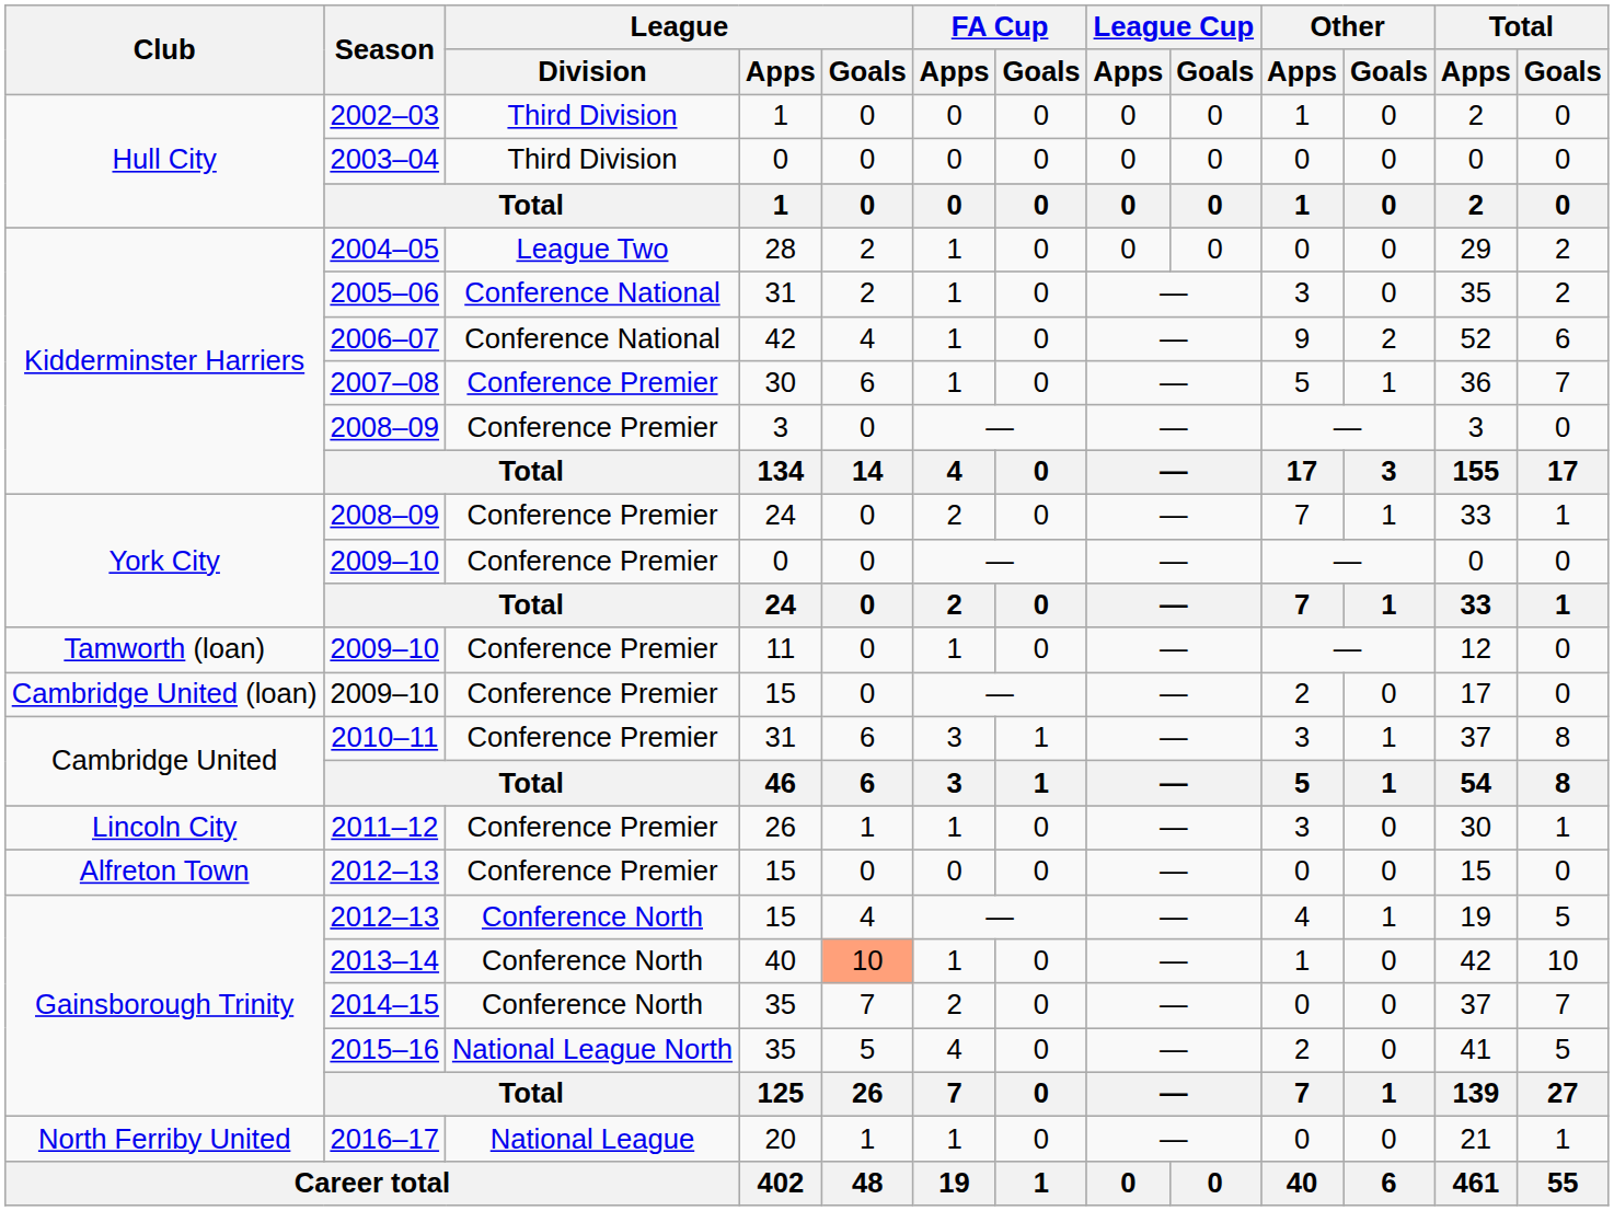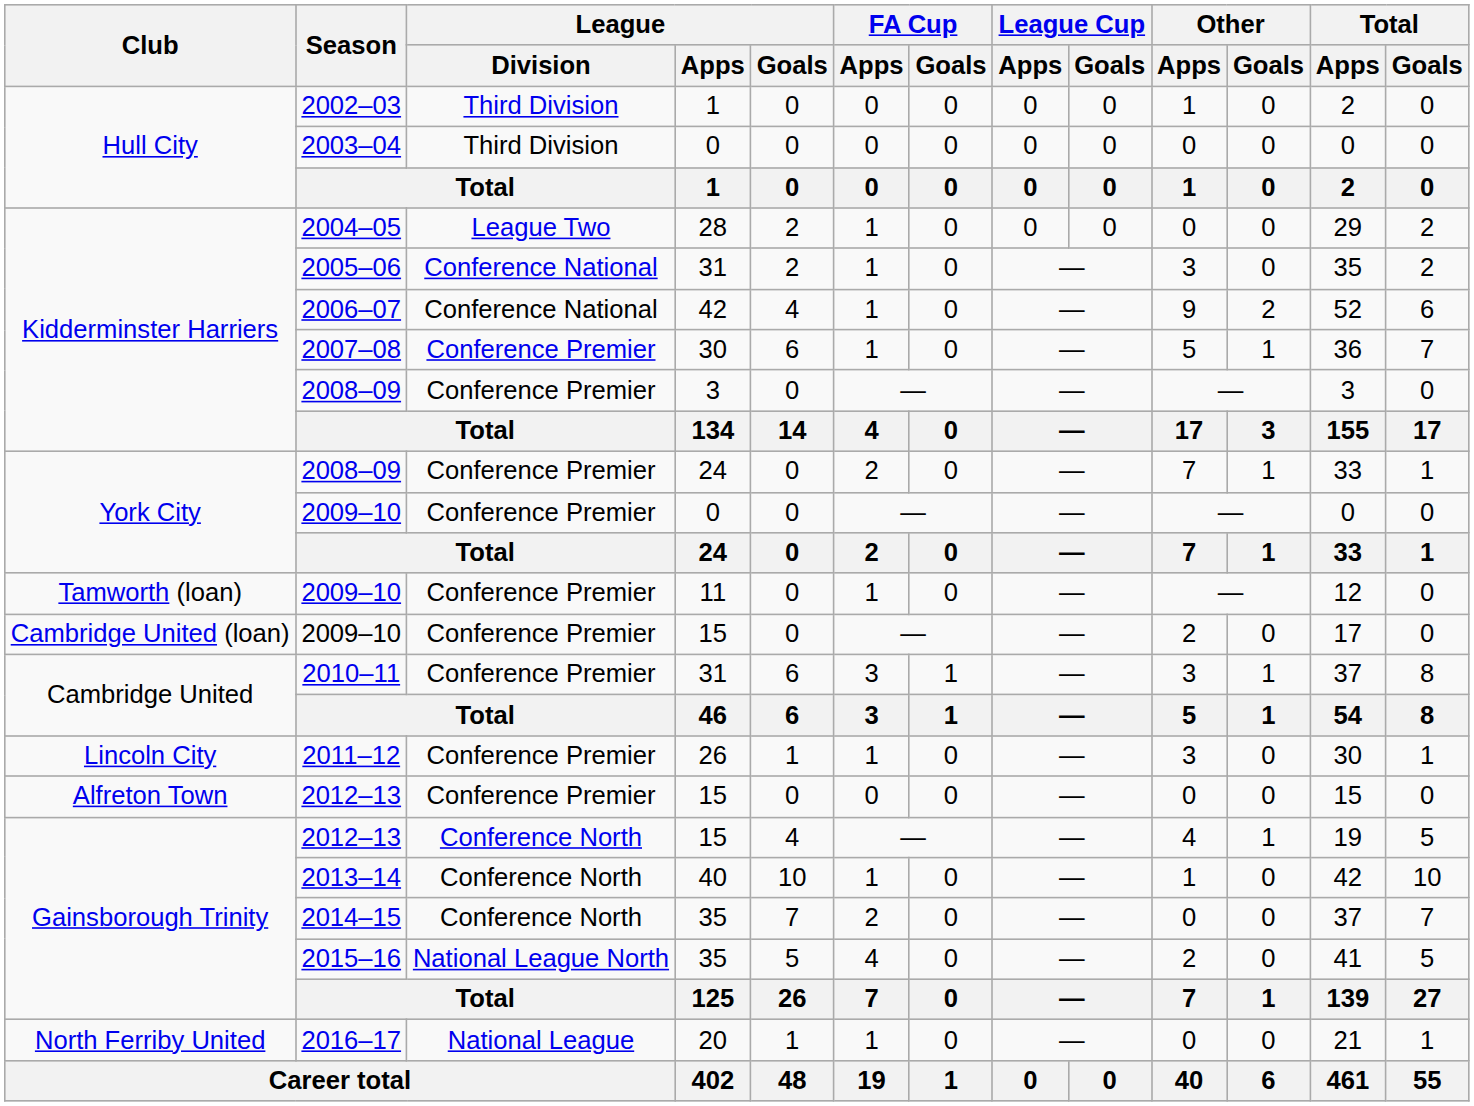2013–14 | League / Goals: lightsalmon background -> no background
